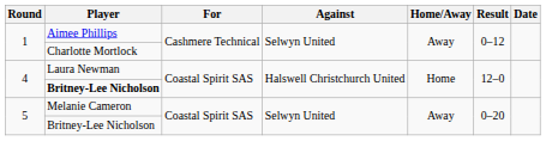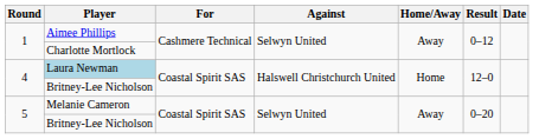Laura Newman | Player: no background -> lightblue background
4 / Britney-Lee Nicholson | Player: bold -> normal
